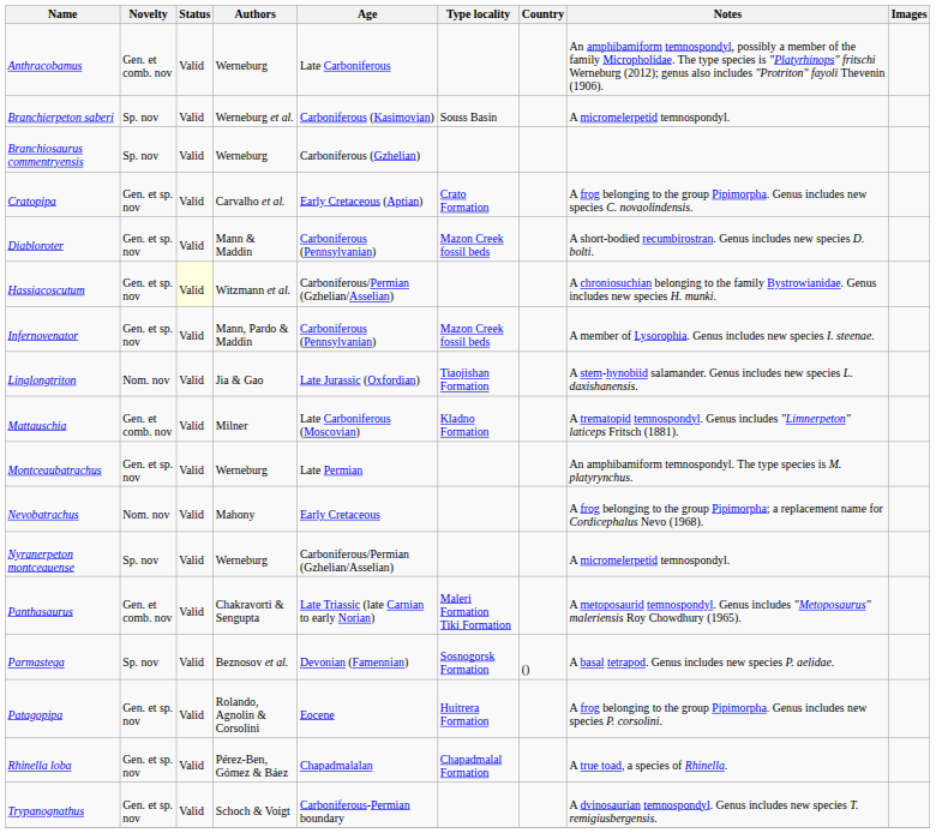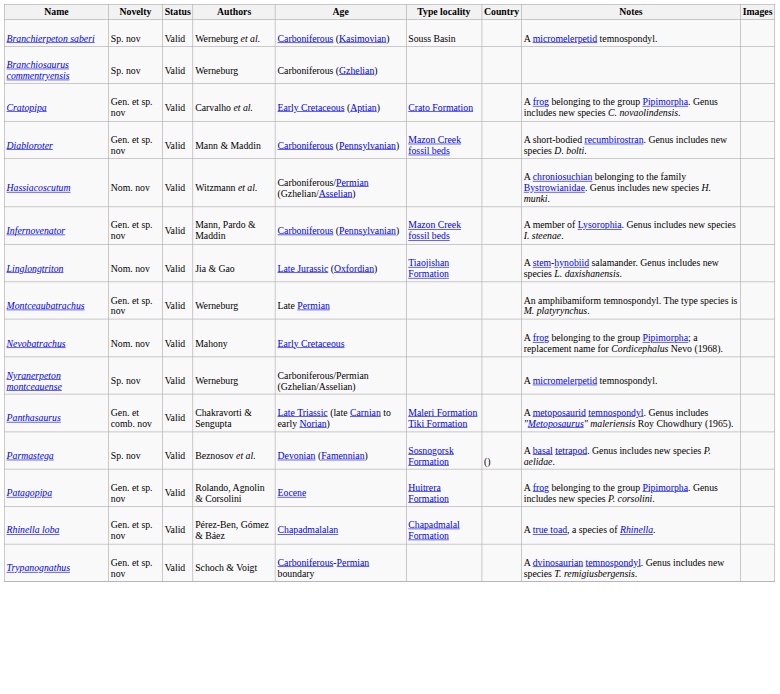- row: Anthracobamus | Gen. et comb. nov | Valid | Werneburg | Late Carboniferous | An amphibamiform temnospondyl, possibly a member of the family Micropholidae. The type species is "Platyrhinops" fritschi Werneburg (2012); genus also includes "Protriton" fayoli Thevenin (1906).
Hassiacoscutum | Novelty: Gen. et sp. nov -> Nom. nov
Hassiacoscutum | Status: lightyellow background -> no background
- row: Mattauschia | Gen. et comb. nov | Valid | Milner | Late Carboniferous (Moscovian) | Kladno Formation | A trematopid temnospondyl. Genus includes "Limnerpeton" laticeps Fritsch (1881).
